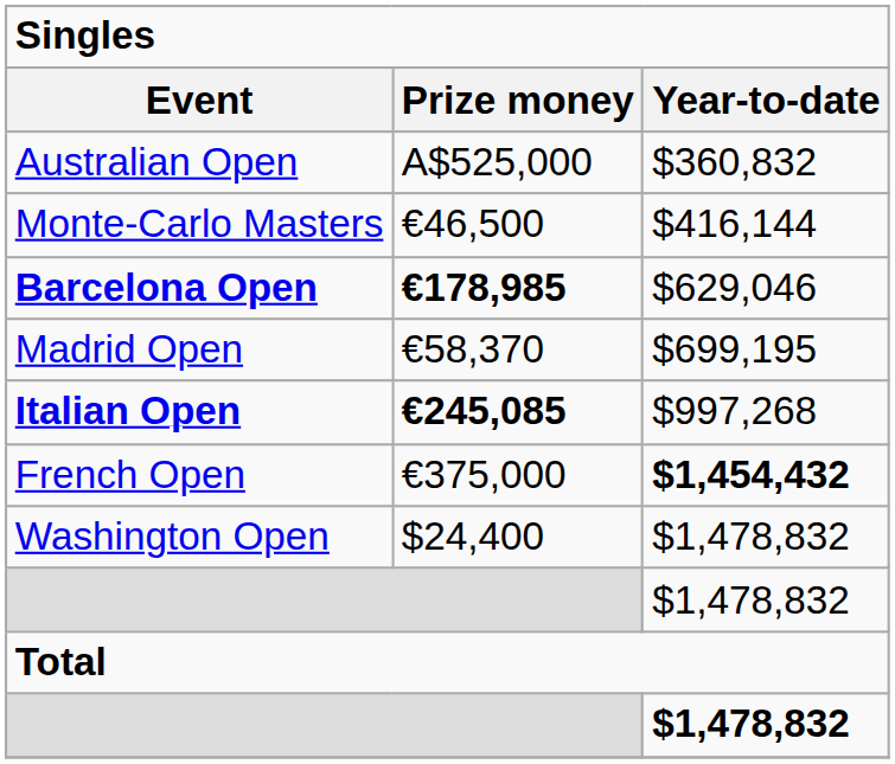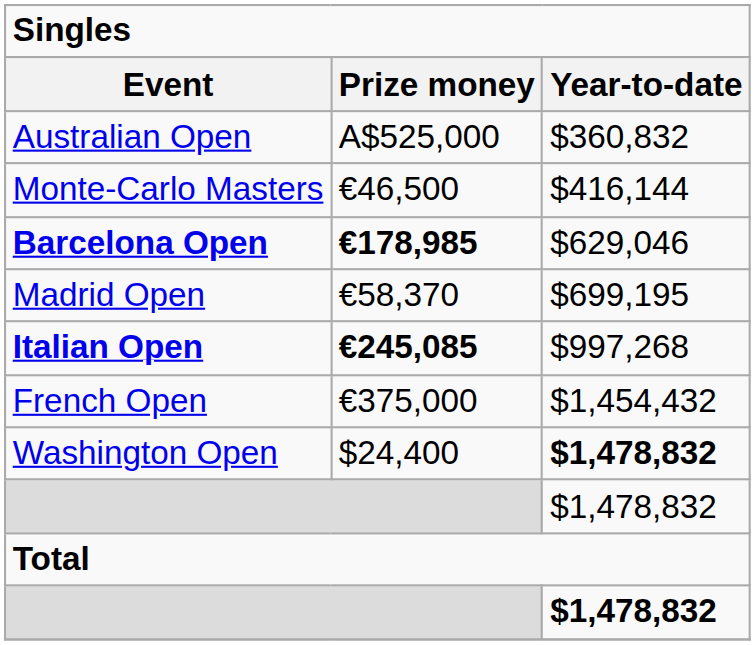French Open | Year-to-date: bold -> normal
Washington Open | Year-to-date: normal -> bold
